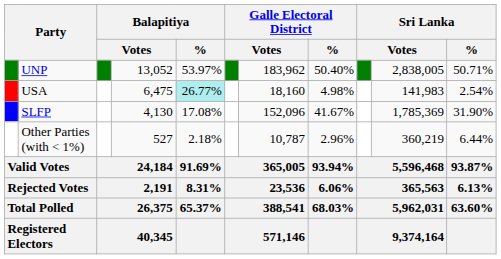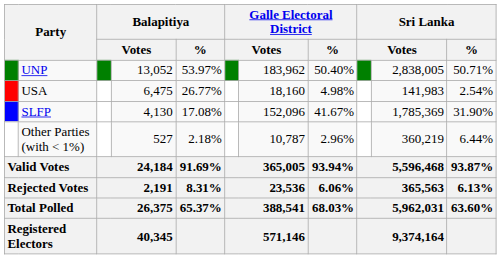USA | Balapitiya / %: paleturquoise background -> no background
